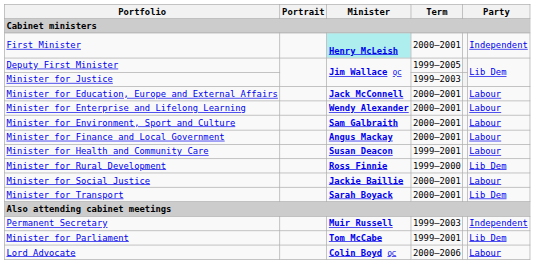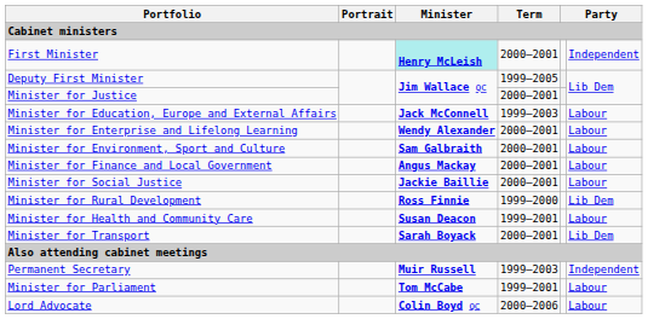Minister for Justice | Term: 1999–2003 -> 2000–2001
Minister for Education, Europe and External Affairs | Term: 2000–2001 -> 1999–2003
rows swapped: Minister for Health and Community Care <-> Minister for Social Justice
Minister for Parliament | column 6: Lib Dem -> Labour
